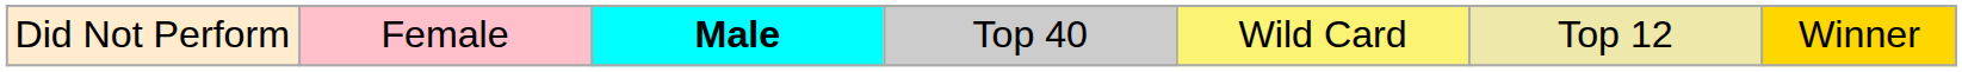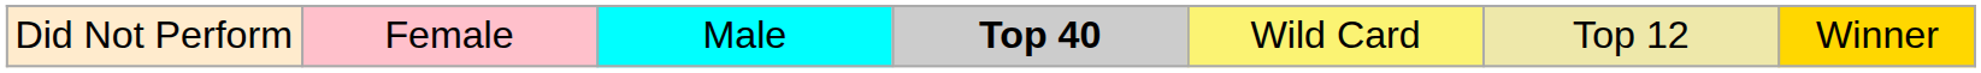Did Not Perform | column 3: bold -> normal
Did Not Perform | column 4: normal -> bold
